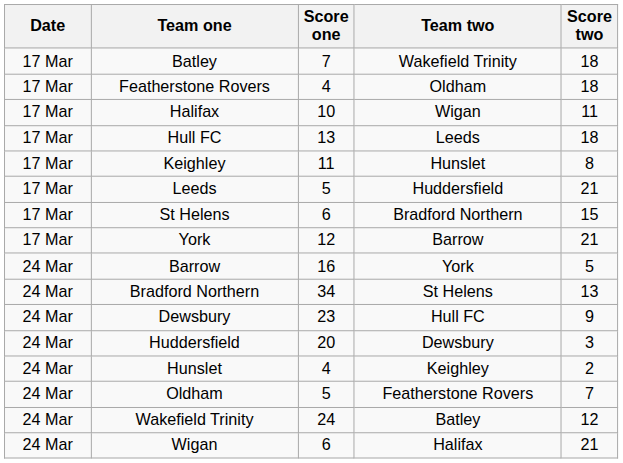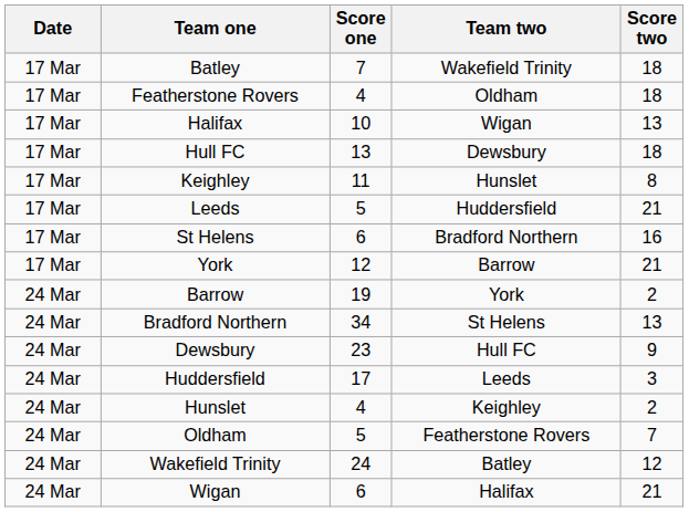row 4 | Score two: 11 -> 13
row 5 | Team two: Leeds -> Dewsbury
row 8 | Score two: 15 -> 16
row 10 | Score one: 16 -> 19
row 10 | Score two: 5 -> 2
row 13 | Score one: 20 -> 17
row 13 | Team two: Dewsbury -> Leeds
